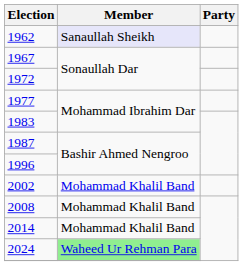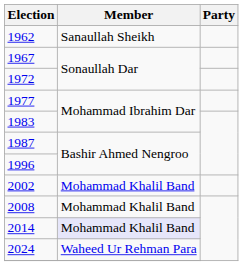1962 | Member: lavender background -> no background
2014 | Member: no background -> lavender background
2024 | Member: lightgreen background -> no background
